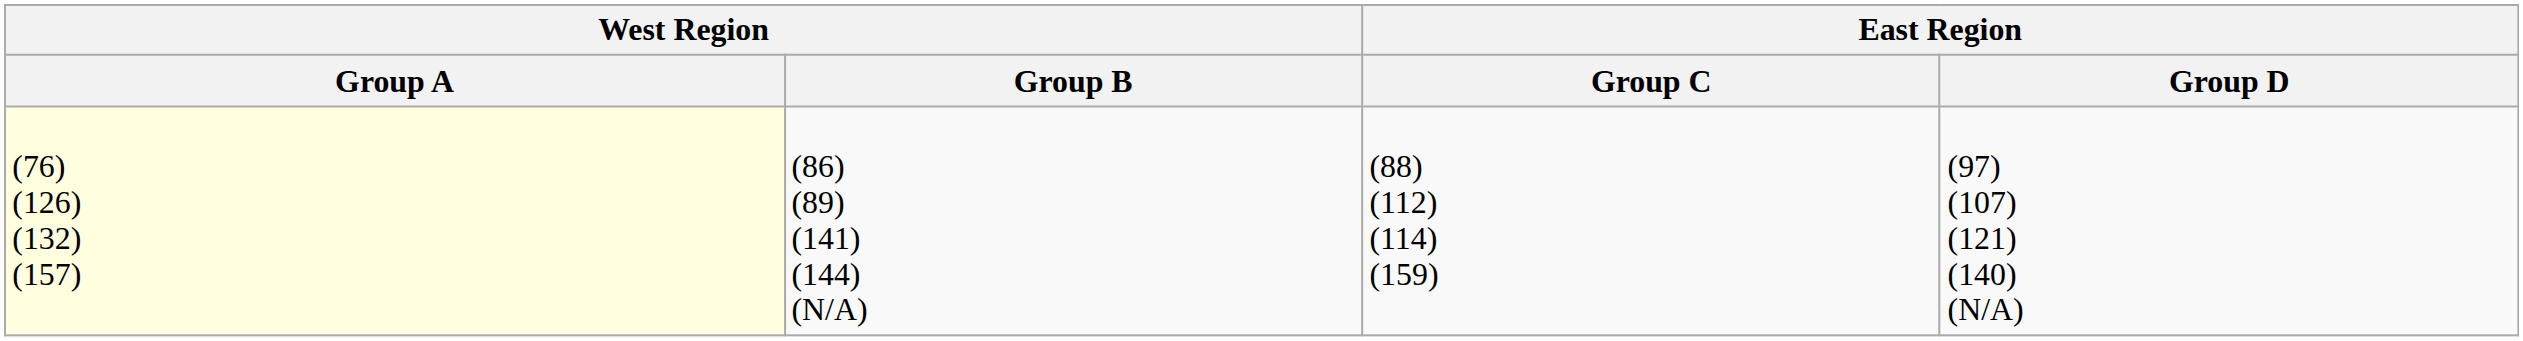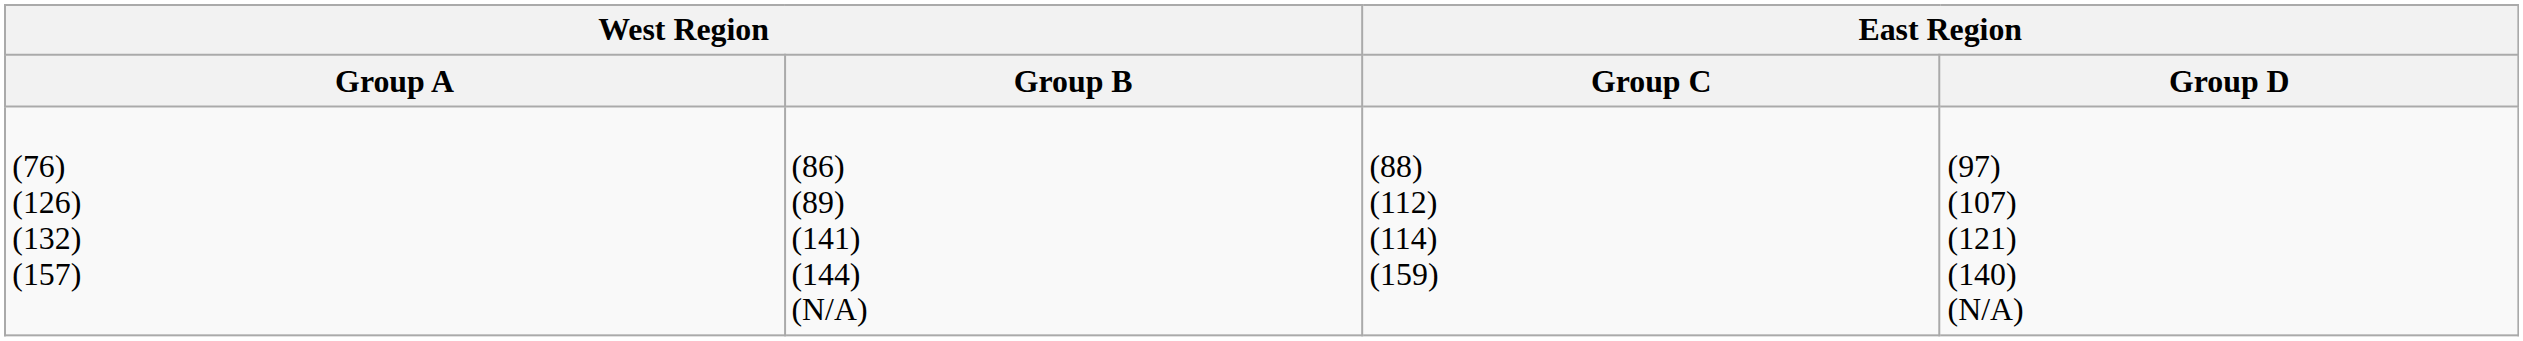(86) (89) (141) (144) (N/A) | West Region / Group A: lightyellow background -> no background
